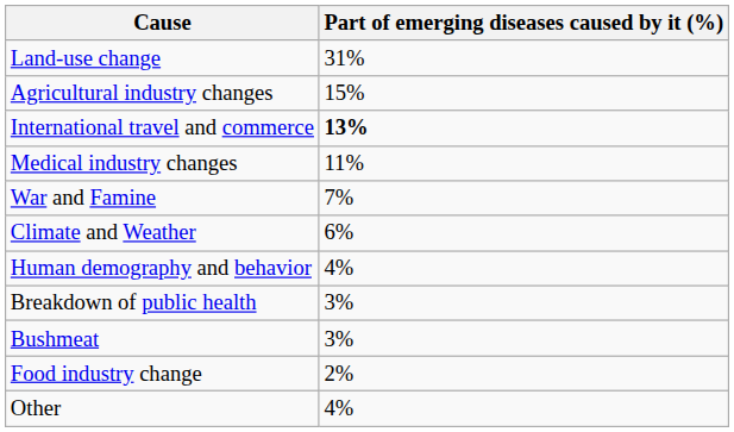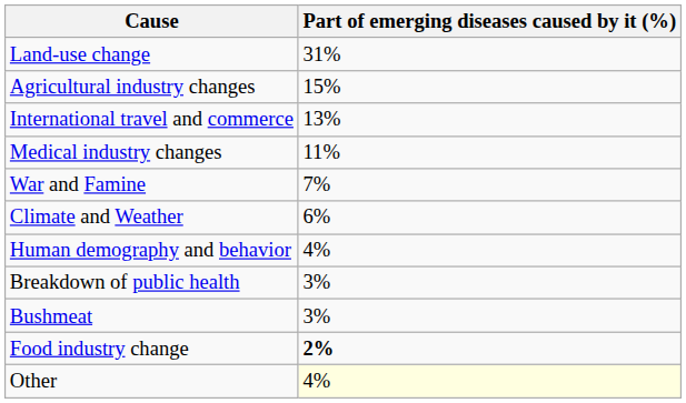International travel and commerce | Part of emerging diseases caused by it (%): bold -> normal
Food industry change | Part of emerging diseases caused by it (%): normal -> bold
Other | Part of emerging diseases caused by it (%): no background -> lightyellow background
